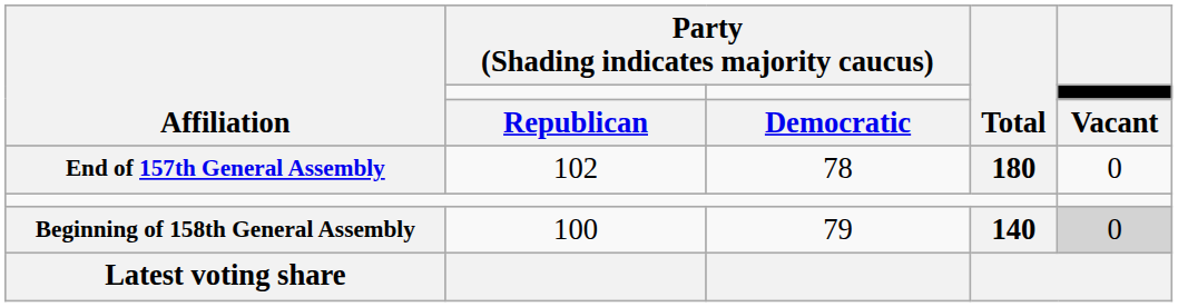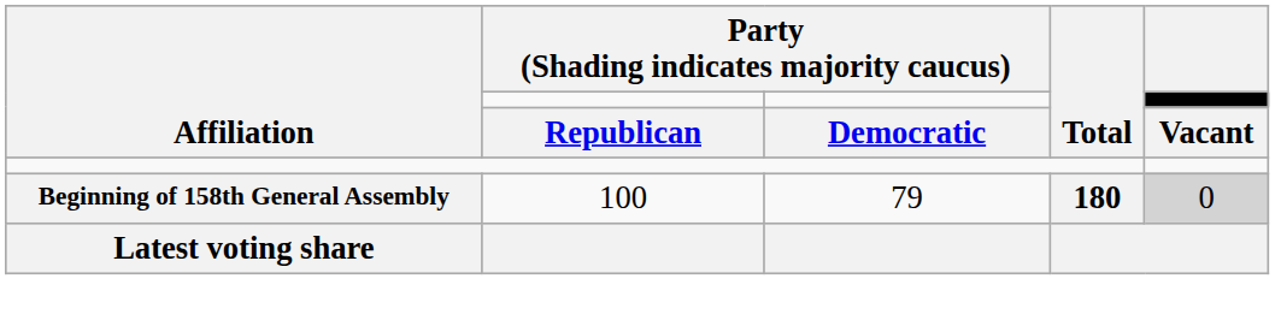- row: End of 157th General Assembly | 102 | 78 | 180 | 0
Beginning of 158th General Assembly | Total: 140 -> 180
